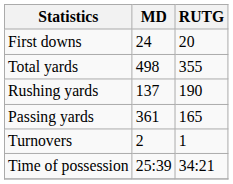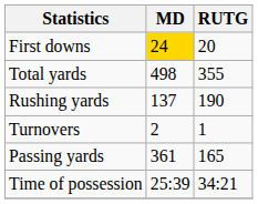First downs | MD: no background -> gold background
rows swapped: Passing yards <-> Turnovers
